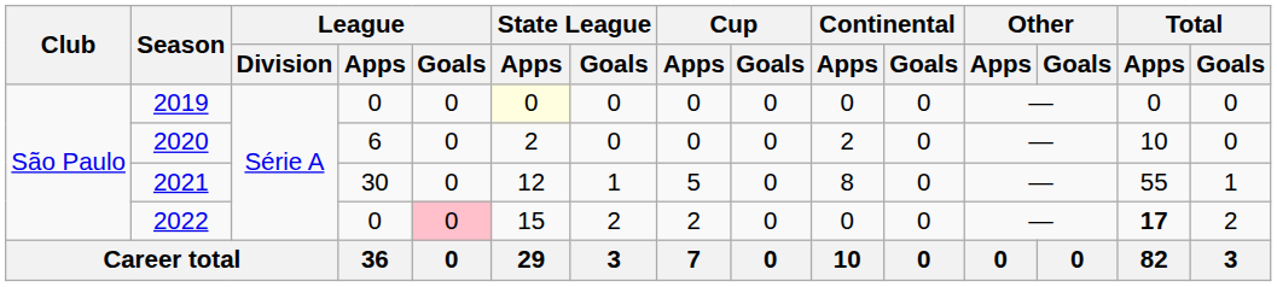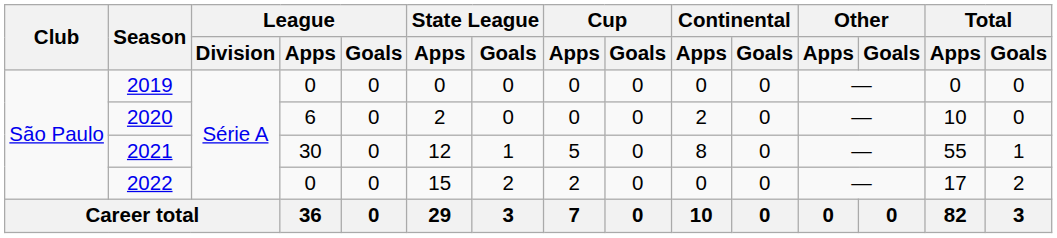2019 | State League / Apps: lightyellow background -> no background
2022 | League / Goals: pink background -> no background
2022 | Total / Apps: bold -> normal
